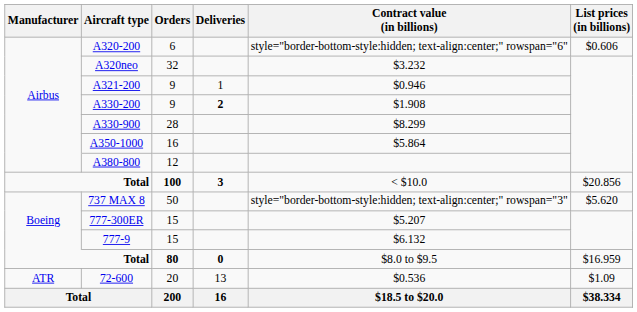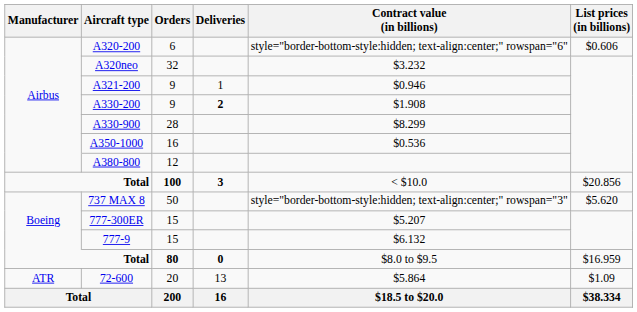A350-1000 | Contract value (in billions): $5.864 -> $0.536
72-600 | Contract value (in billions): $0.536 -> $5.864
